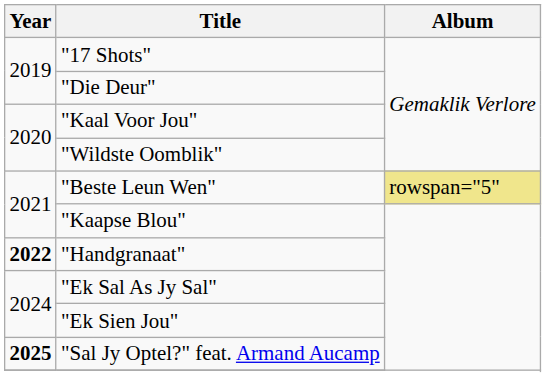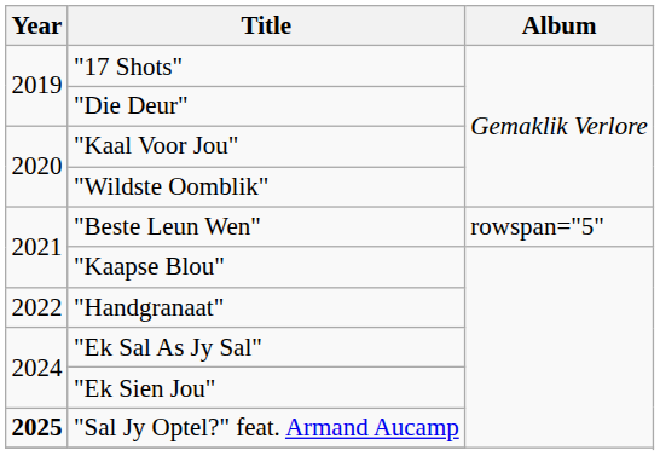"Beste Leun Wen" | Album: khaki background -> no background
"Handgranaat" | Year: bold -> normal
